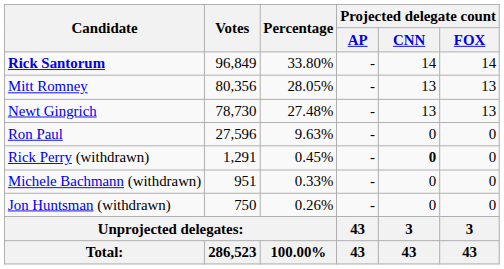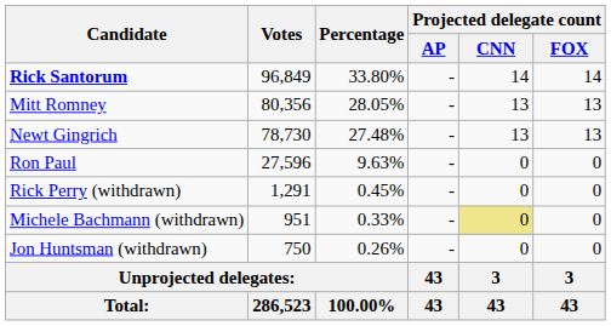Rick Perry (withdrawn) | Projected delegate count / CNN: bold -> normal
Michele Bachmann (withdrawn) | Projected delegate count / CNN: no background -> khaki background
